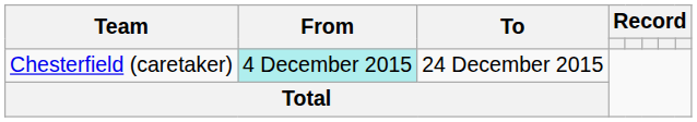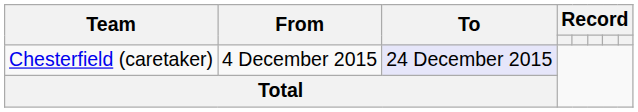Chesterfield (caretaker) | From: paleturquoise background -> no background
Chesterfield (caretaker) | To: no background -> lavender background
